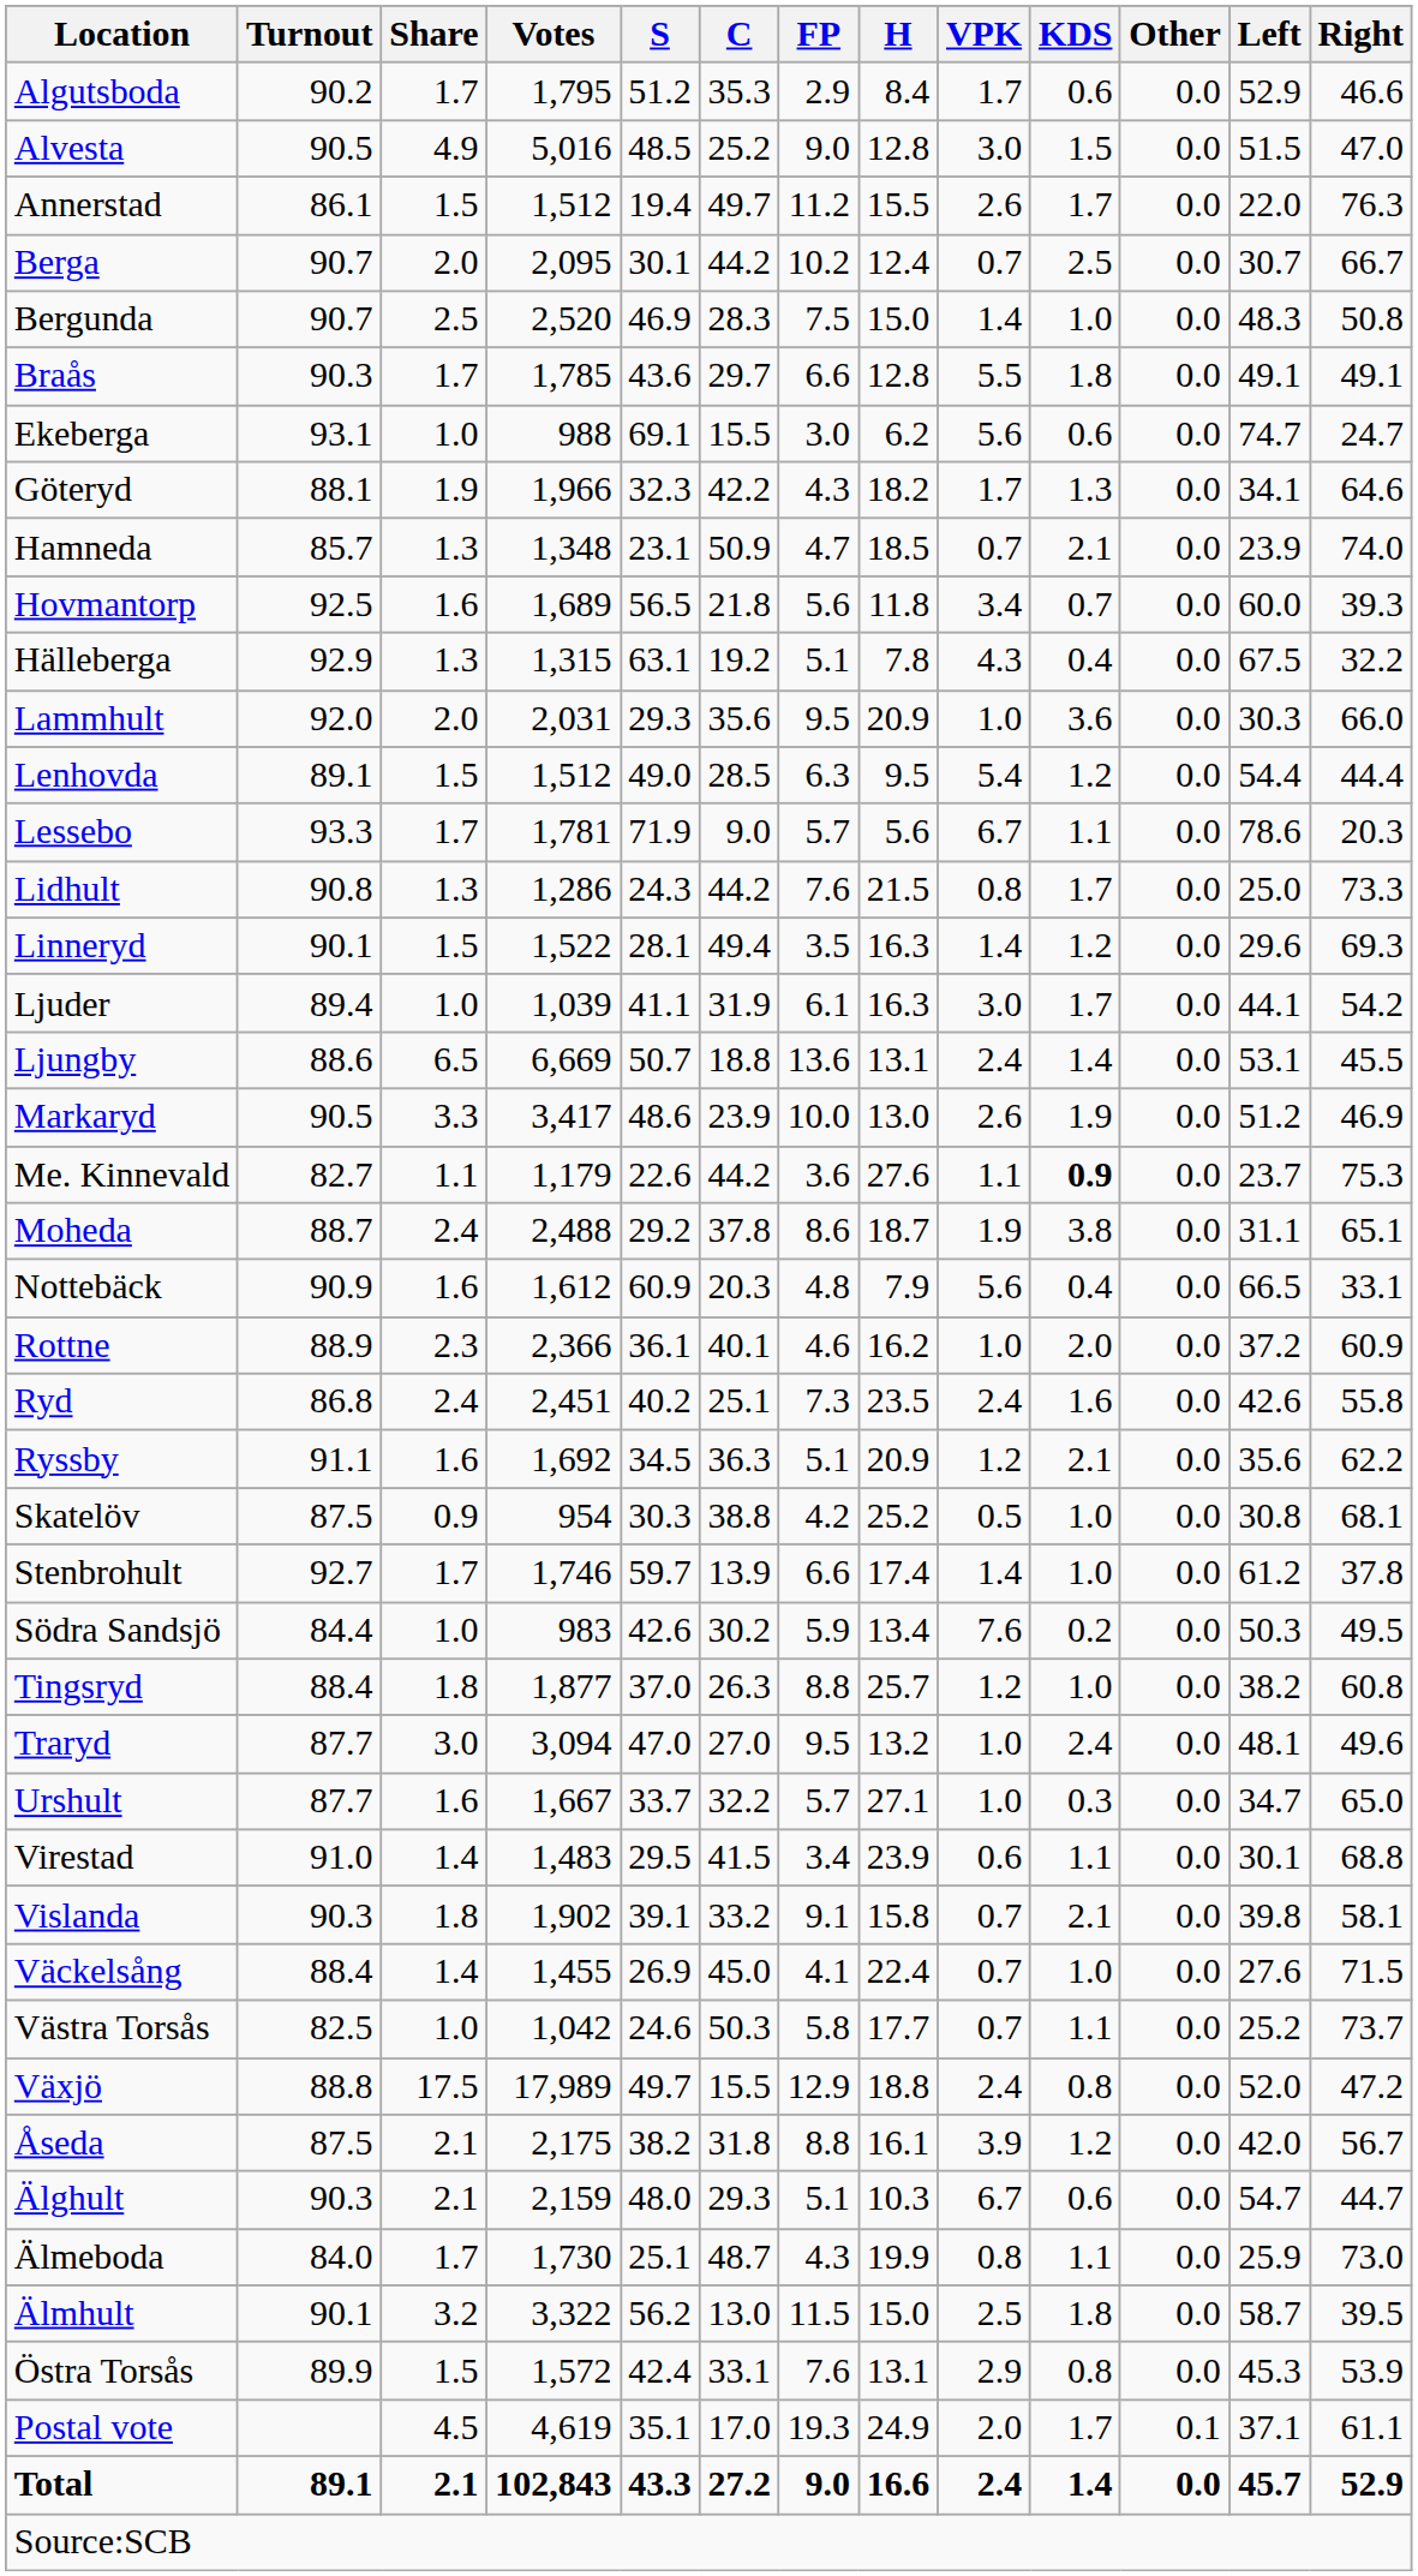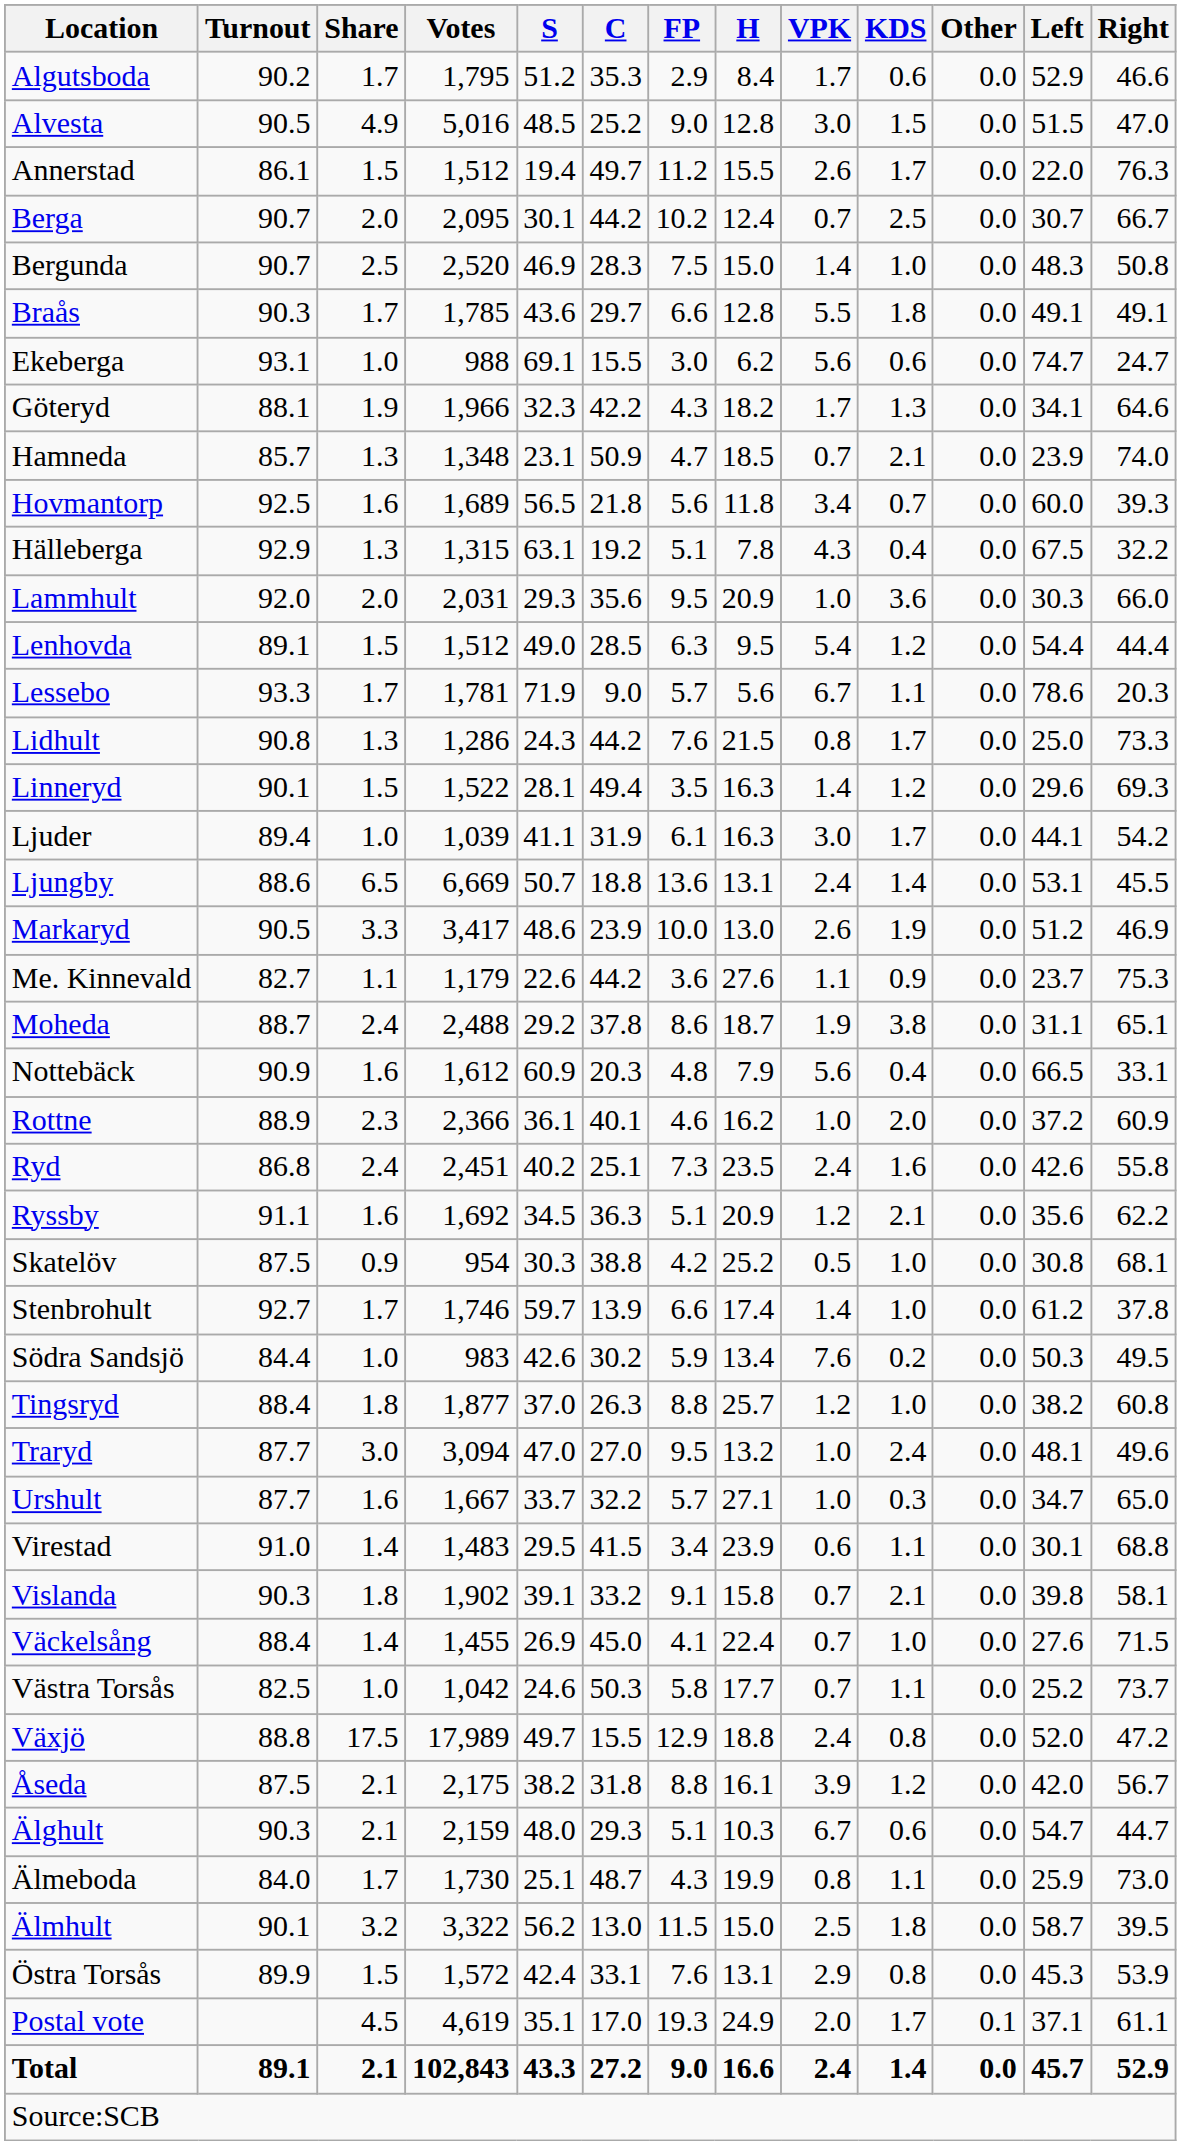Me. Kinnevald | KDS: bold -> normal
